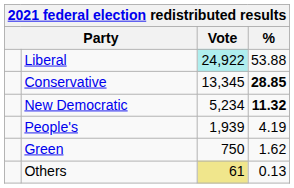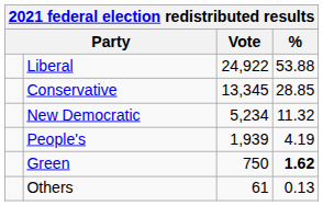Liberal | Vote: paleturquoise background -> no background
Conservative | %: bold -> normal
New Democratic | %: bold -> normal
Green | %: normal -> bold
Others | Vote: khaki background -> no background
